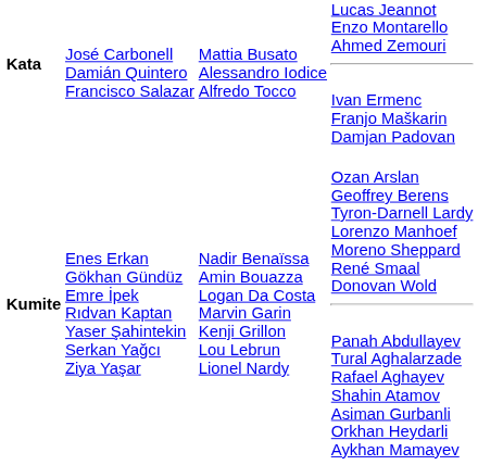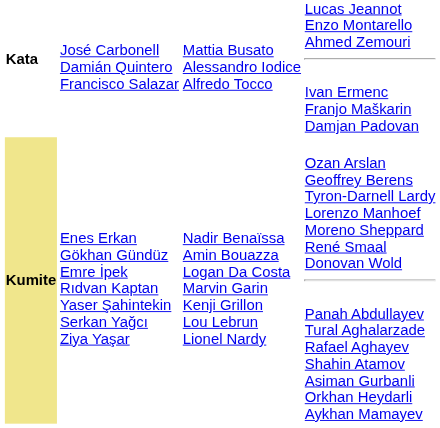Kumite | column 1: no background -> khaki background
